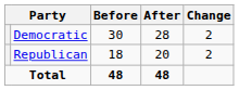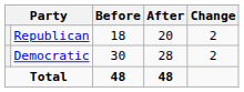rows swapped: Democratic <-> Republican
